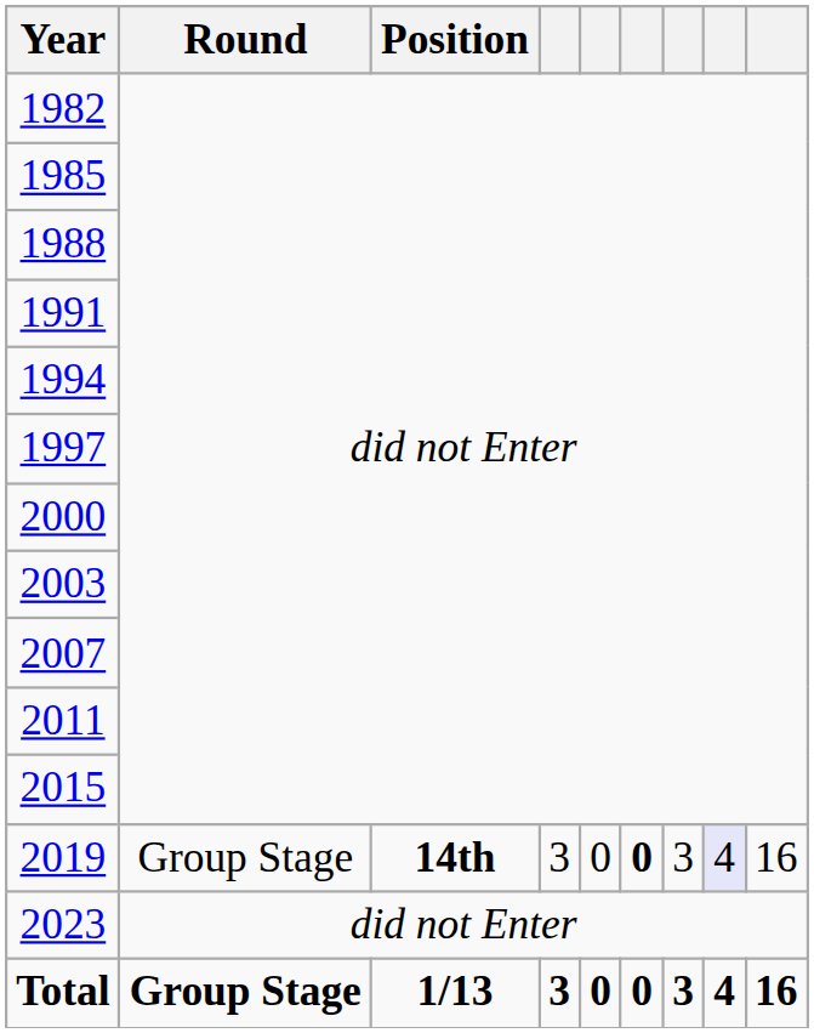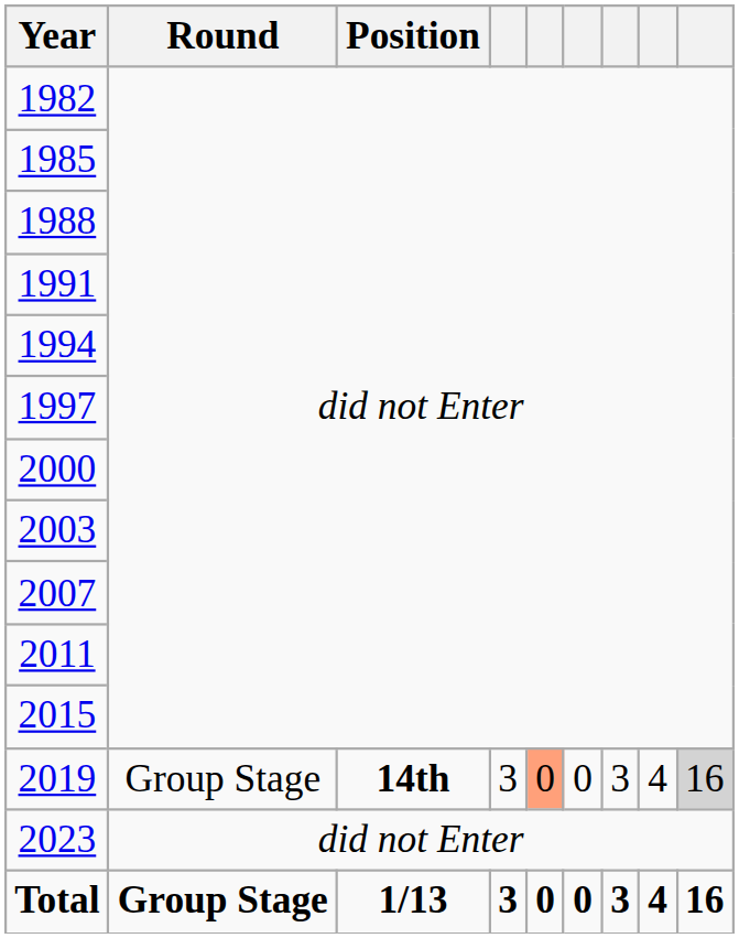2019 | column 5: no background -> lightsalmon background
2019 | column 6: bold -> normal
2019 | column 8: lavender background -> no background
2019 | column 9: no background -> lightgrey background
